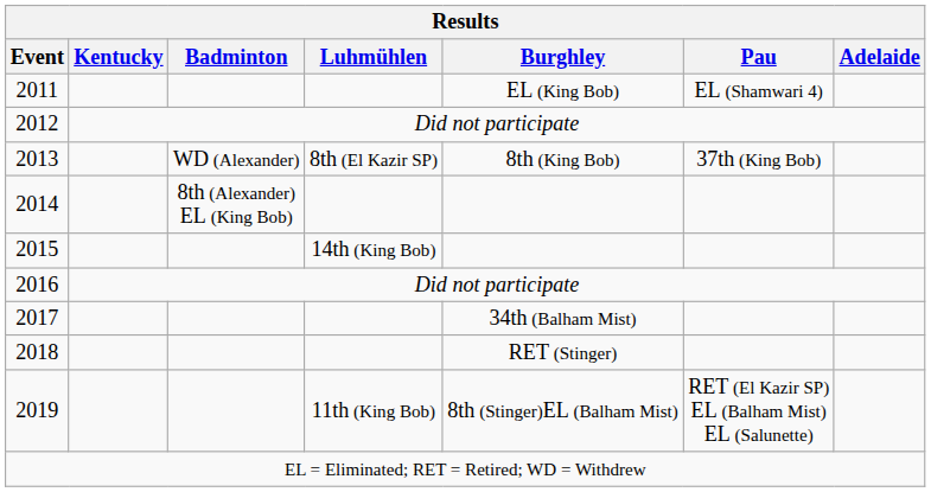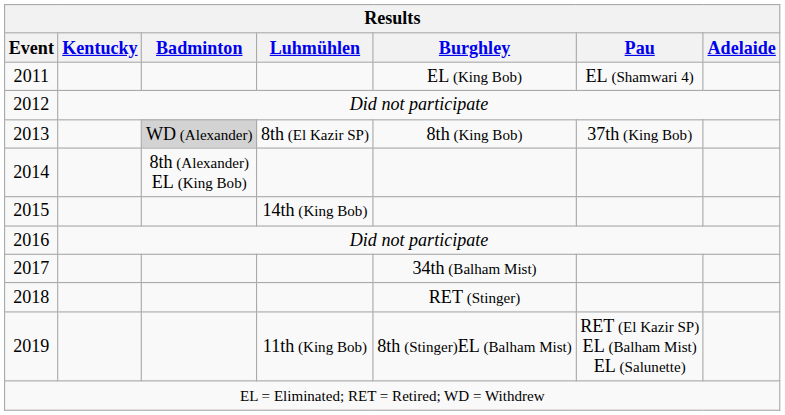2013 | Badminton: no background -> lightgrey background
